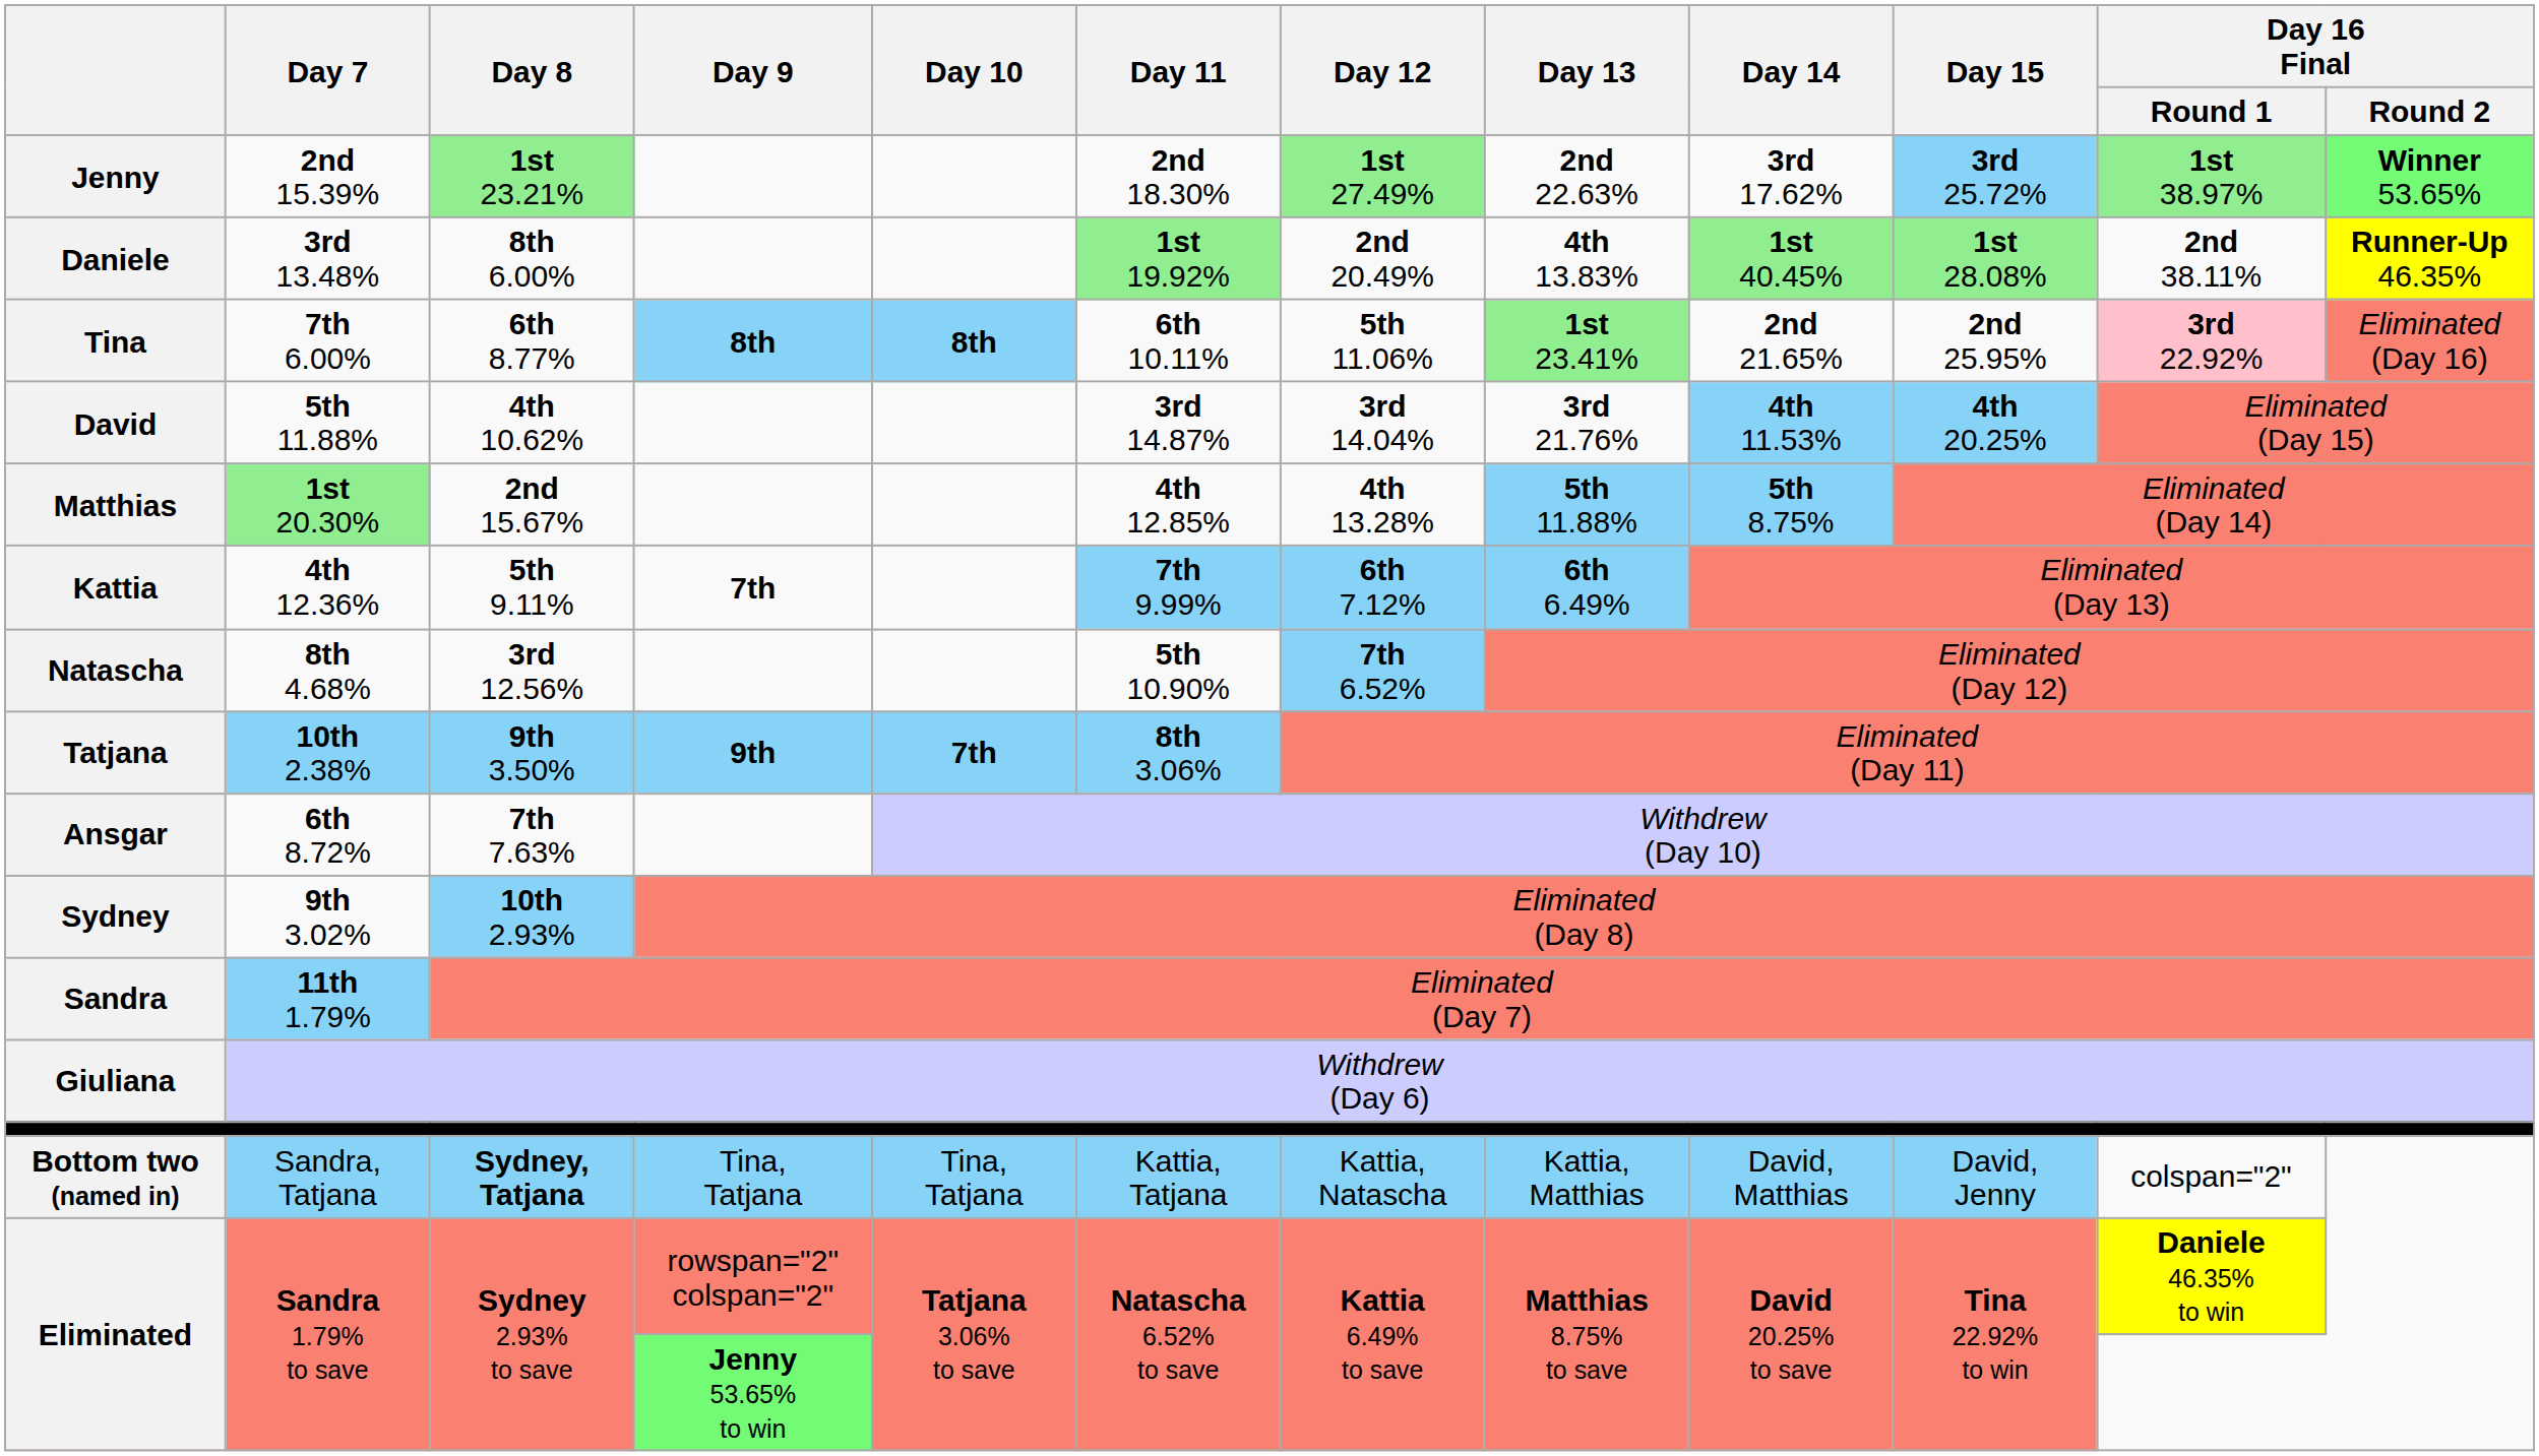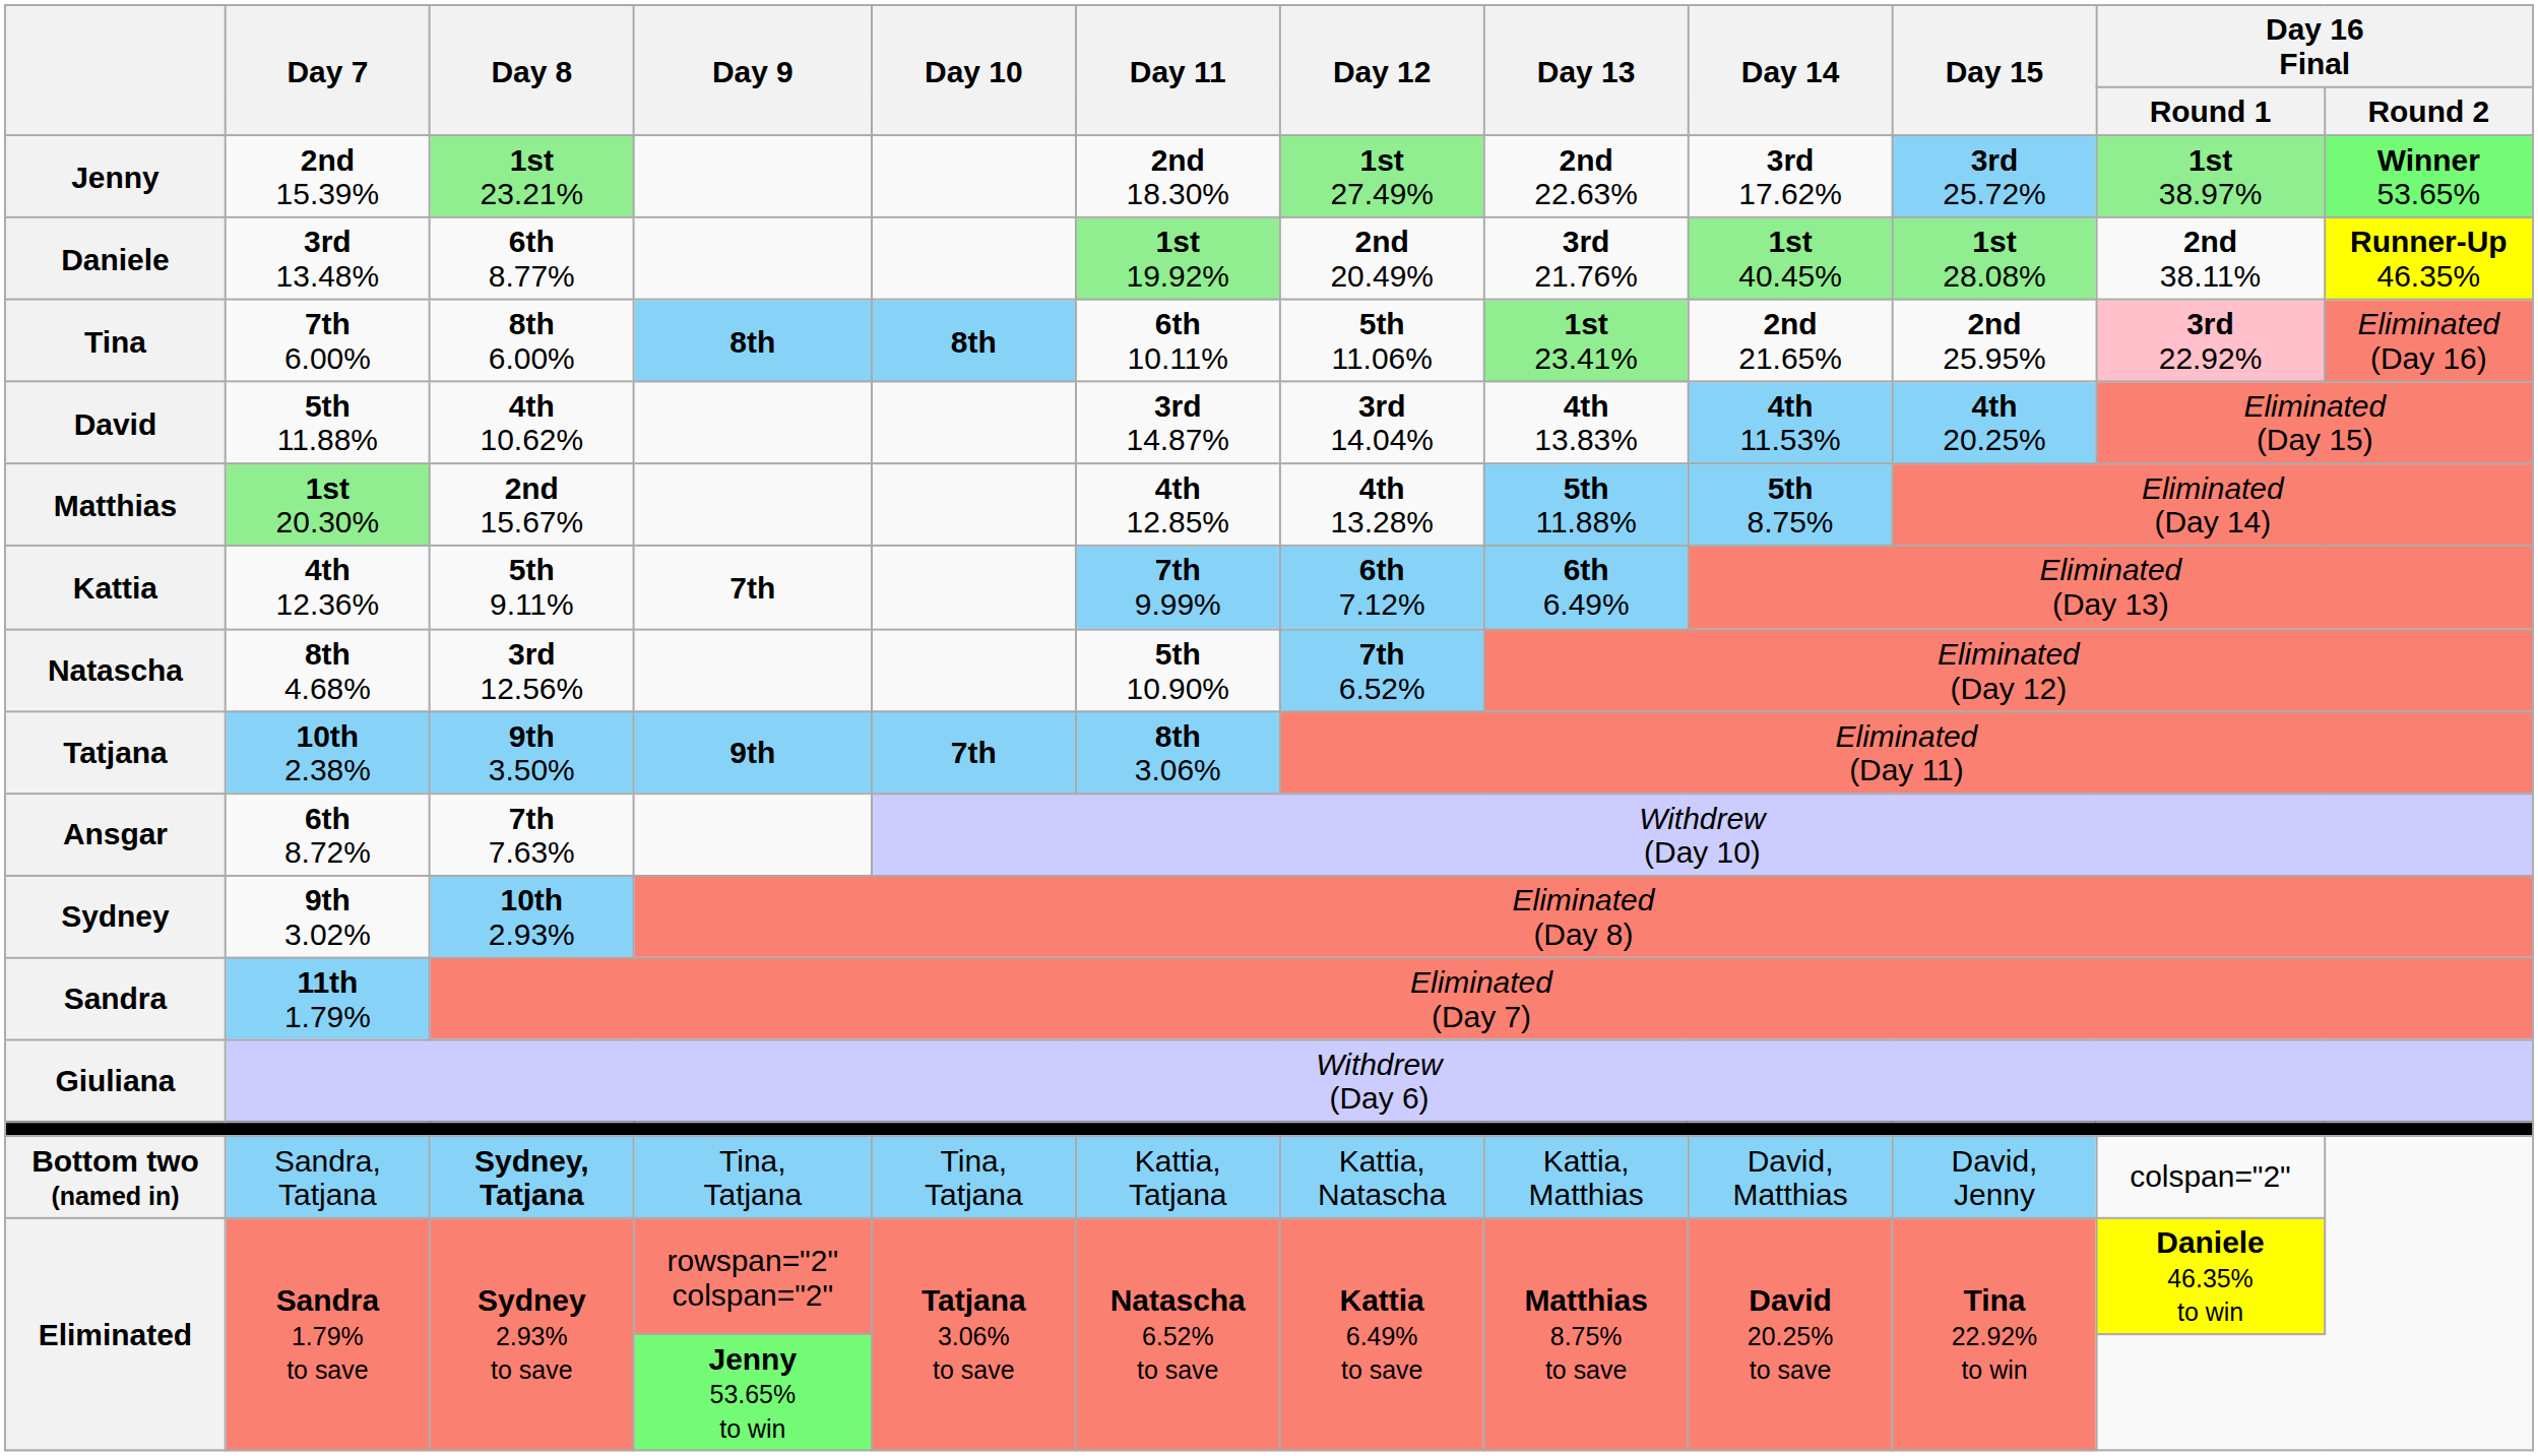Daniele | Day 8: 8th 6.00% -> 6th 8.77%
Daniele | Day 13: 4th 13.83% -> 3rd 21.76%
Tina | Day 8: 6th 8.77% -> 8th 6.00%
David | Day 13: 3rd 21.76% -> 4th 13.83%
